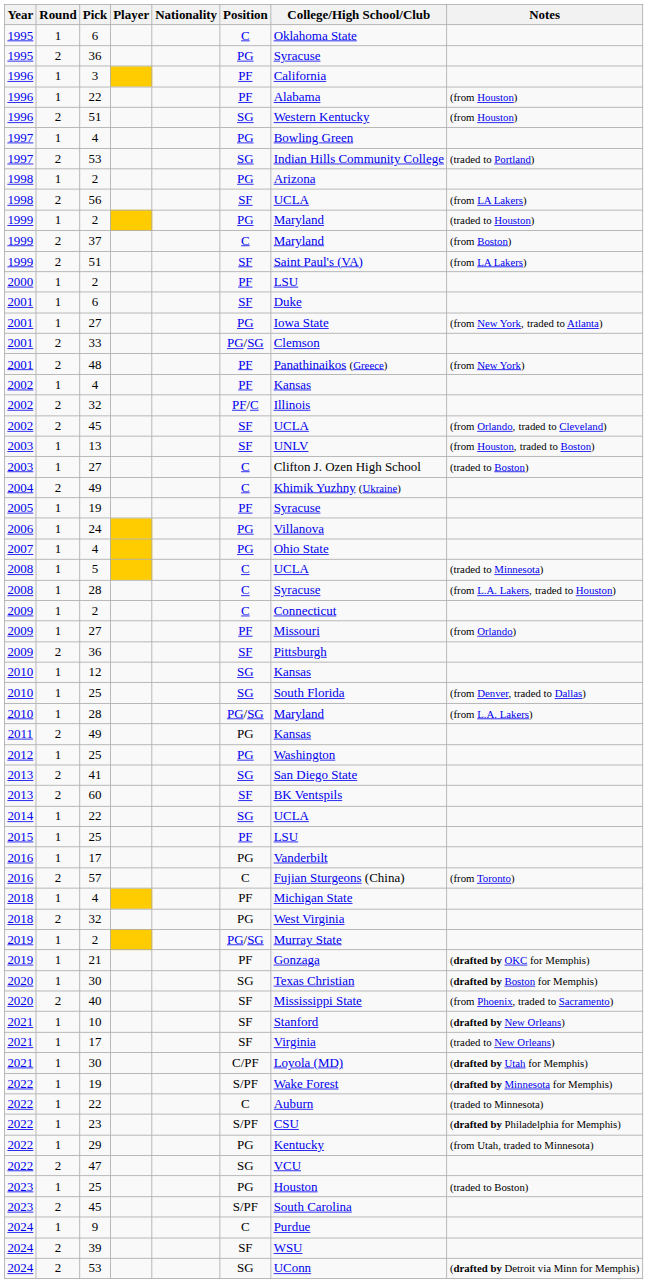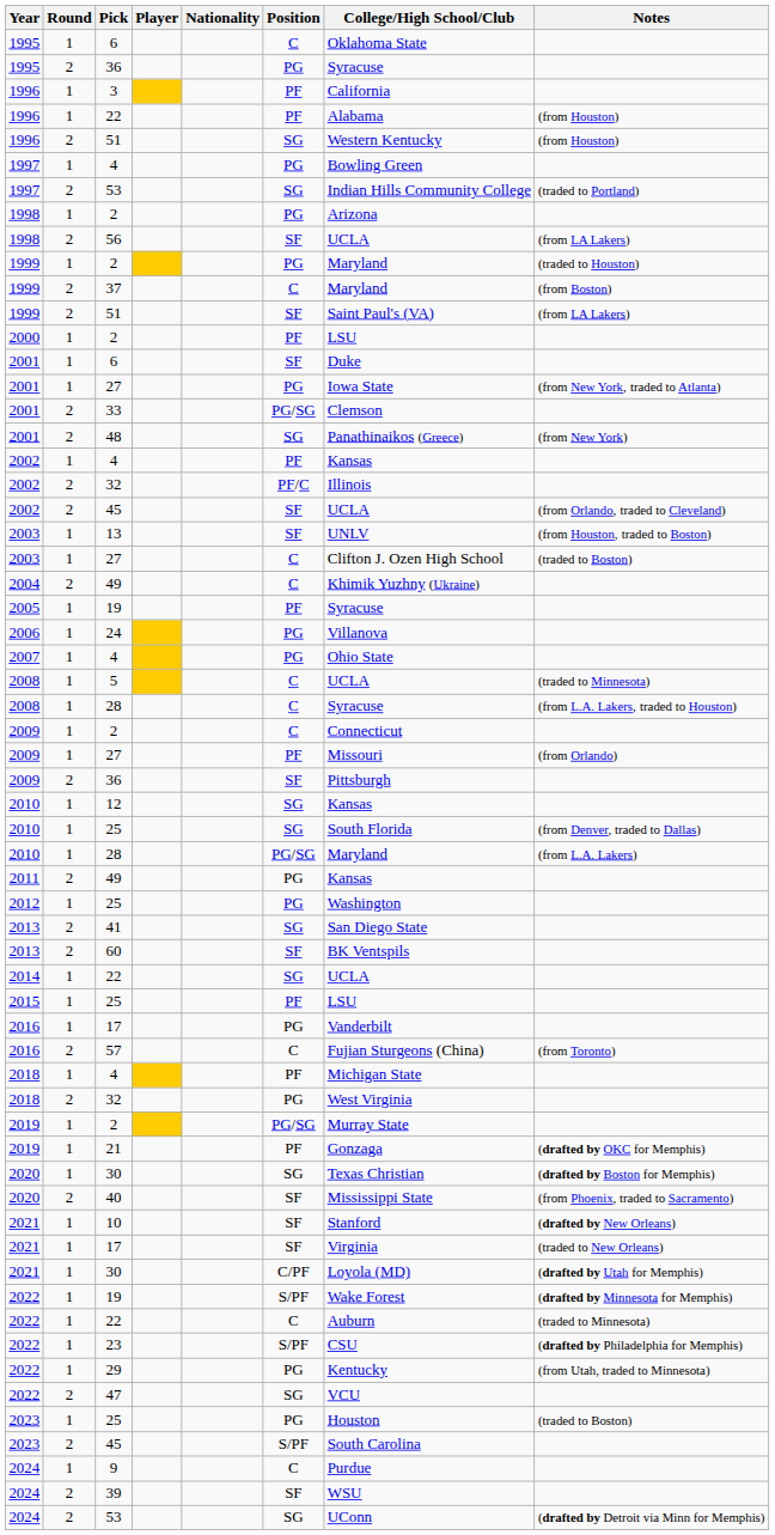48 | Position: PF -> SG
